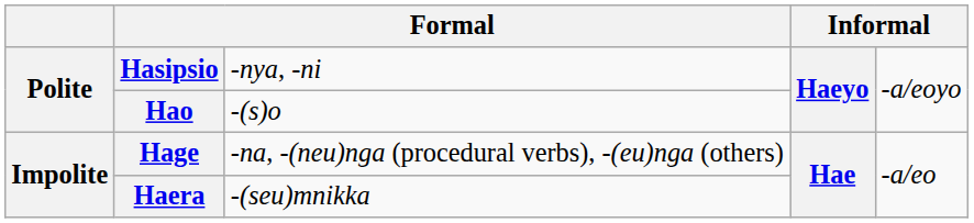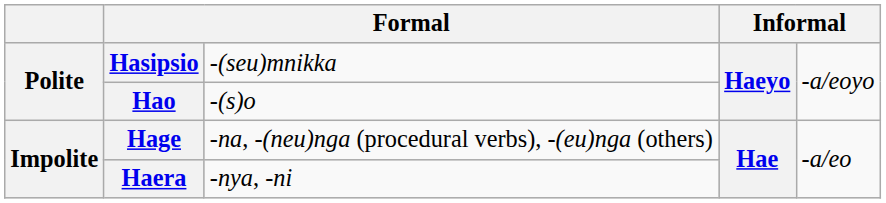Hasipsio | column 3: -nya, -ni -> -(seu)mnikka
Haera | column 3: -(seu)mnikka -> -nya, -ni
